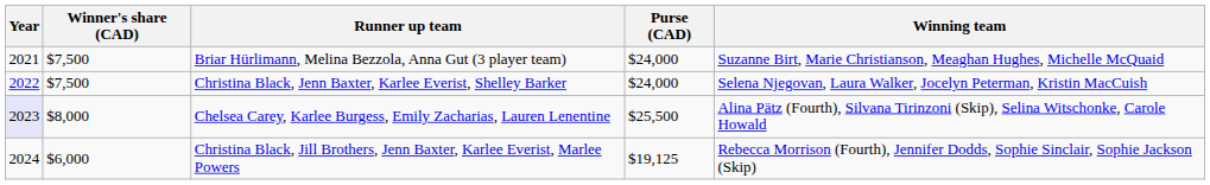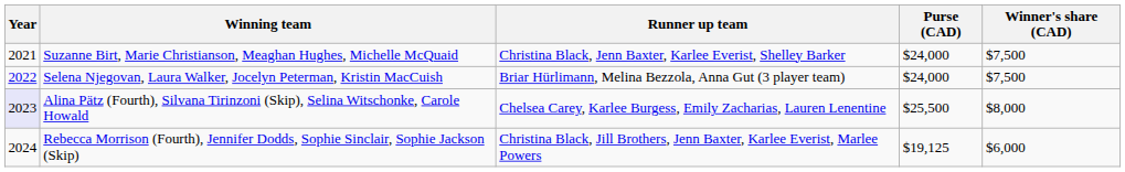columns swapped: Winning team <-> Winner's share (CAD)
row 2 | Runner up team: Briar Hürlimann, Melina Bezzola, Anna Gut (3 player team) -> Christina Black, Jenn Baxter, Karlee Everist, Shelley Barker
row 3 | Runner up team: Christina Black, Jenn Baxter, Karlee Everist, Shelley Barker -> Briar Hürlimann, Melina Bezzola, Anna Gut (3 player team)
